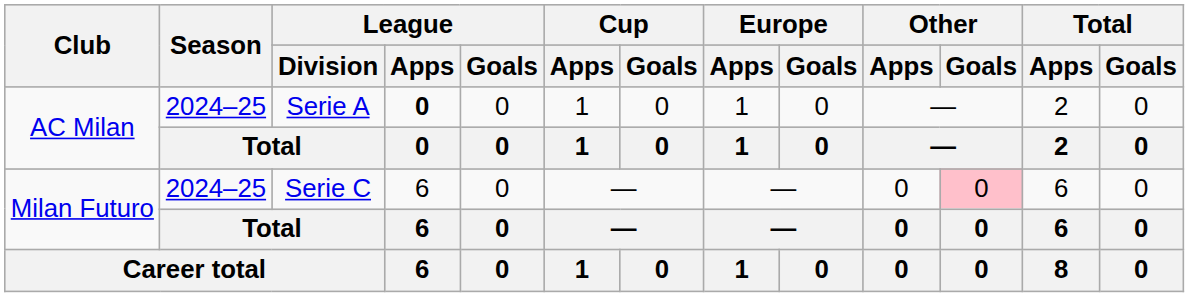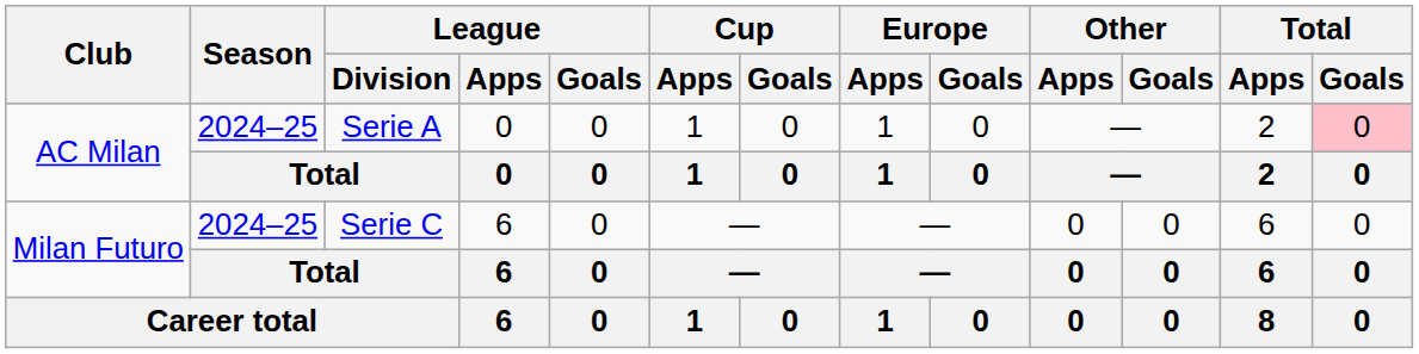AC Milan / Serie A | League / Apps: bold -> normal
AC Milan / Serie A | Total / Goals: no background -> pink background
Milan Futuro / Serie C | Other / Goals: pink background -> no background
